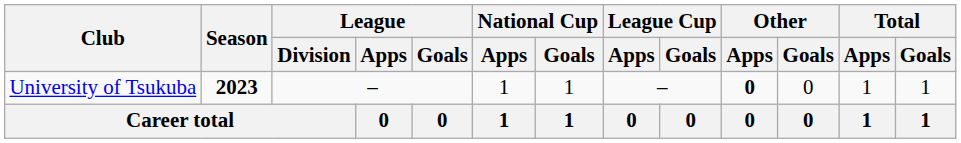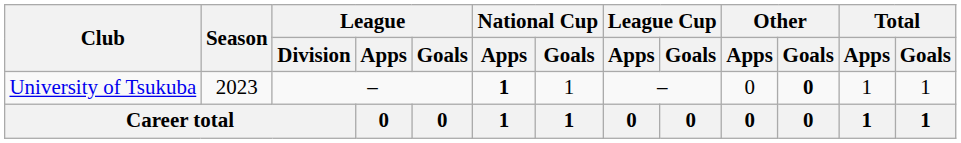University of Tsukuba | Season: bold -> normal
University of Tsukuba | National Cup / Apps: normal -> bold
University of Tsukuba | Other / Apps: bold -> normal
University of Tsukuba | Other / Goals: normal -> bold
